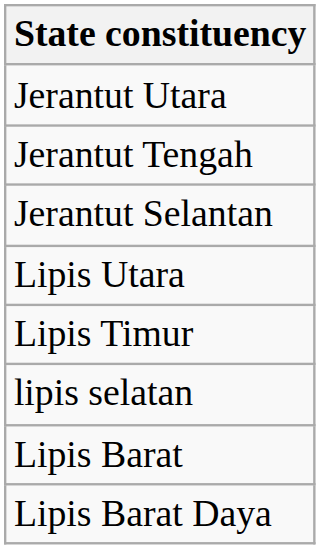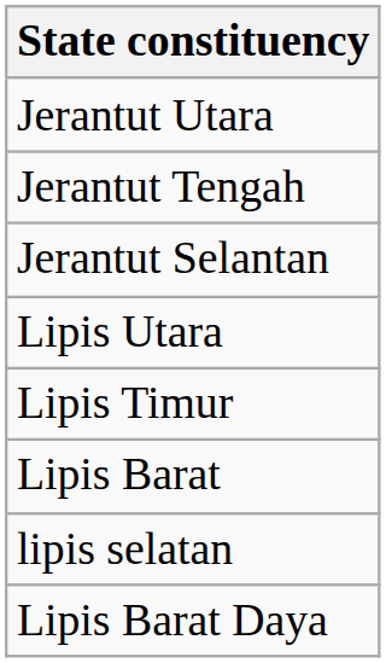row 7 | column 1: lipis selatan -> Lipis Barat
row 8 | column 1: Lipis Barat -> lipis selatan
